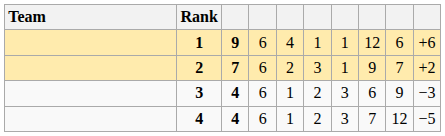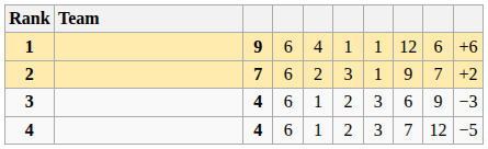columns swapped: Rank <-> Team
